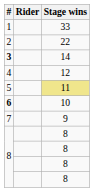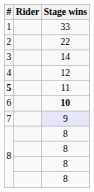3 | #: bold -> normal
5 | #: normal -> bold
5 | Stage wins: khaki background -> no background
6 | #: bold -> normal
6 | Stage wins: normal -> bold
7 | Stage wins: no background -> lavender background
